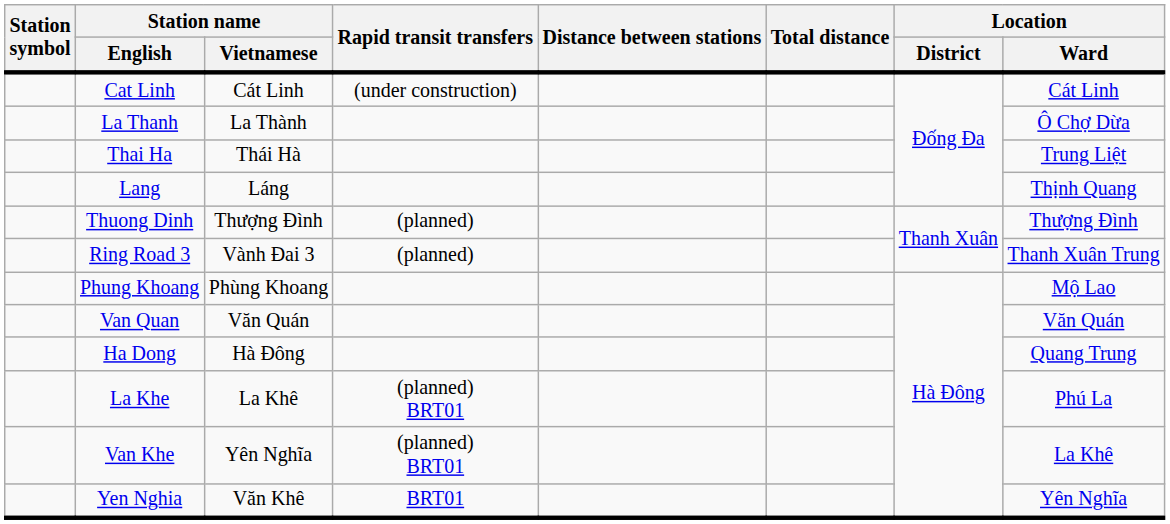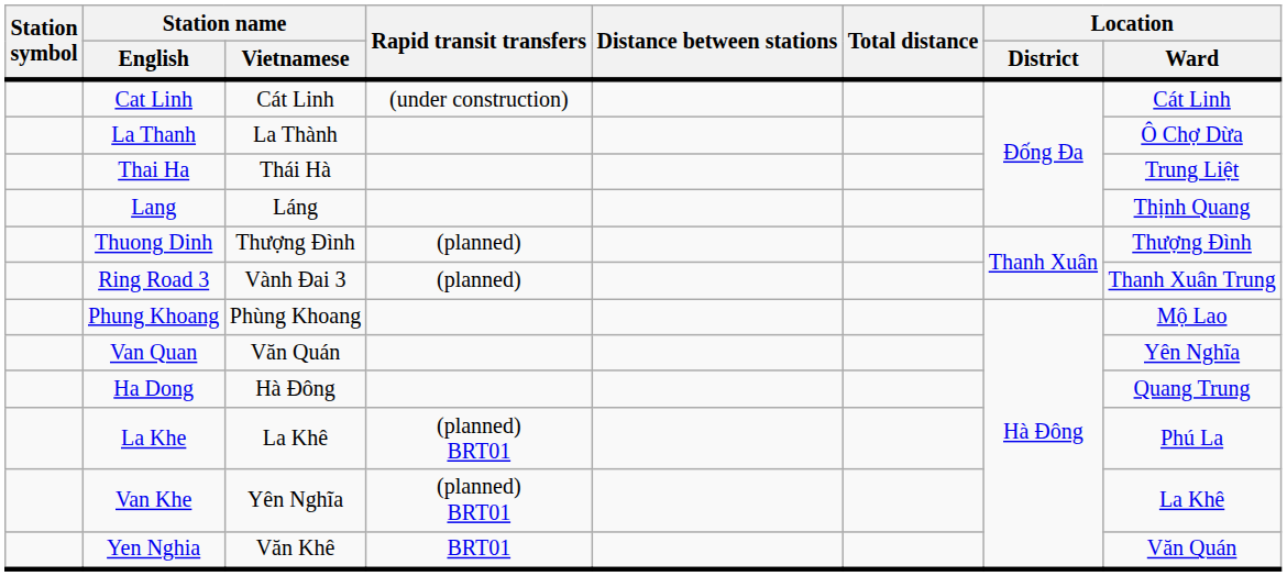Van Quan | Location / Ward: Văn Quán -> Yên Nghĩa
Yen Nghia | Location / Ward: Yên Nghĩa -> Văn Quán
